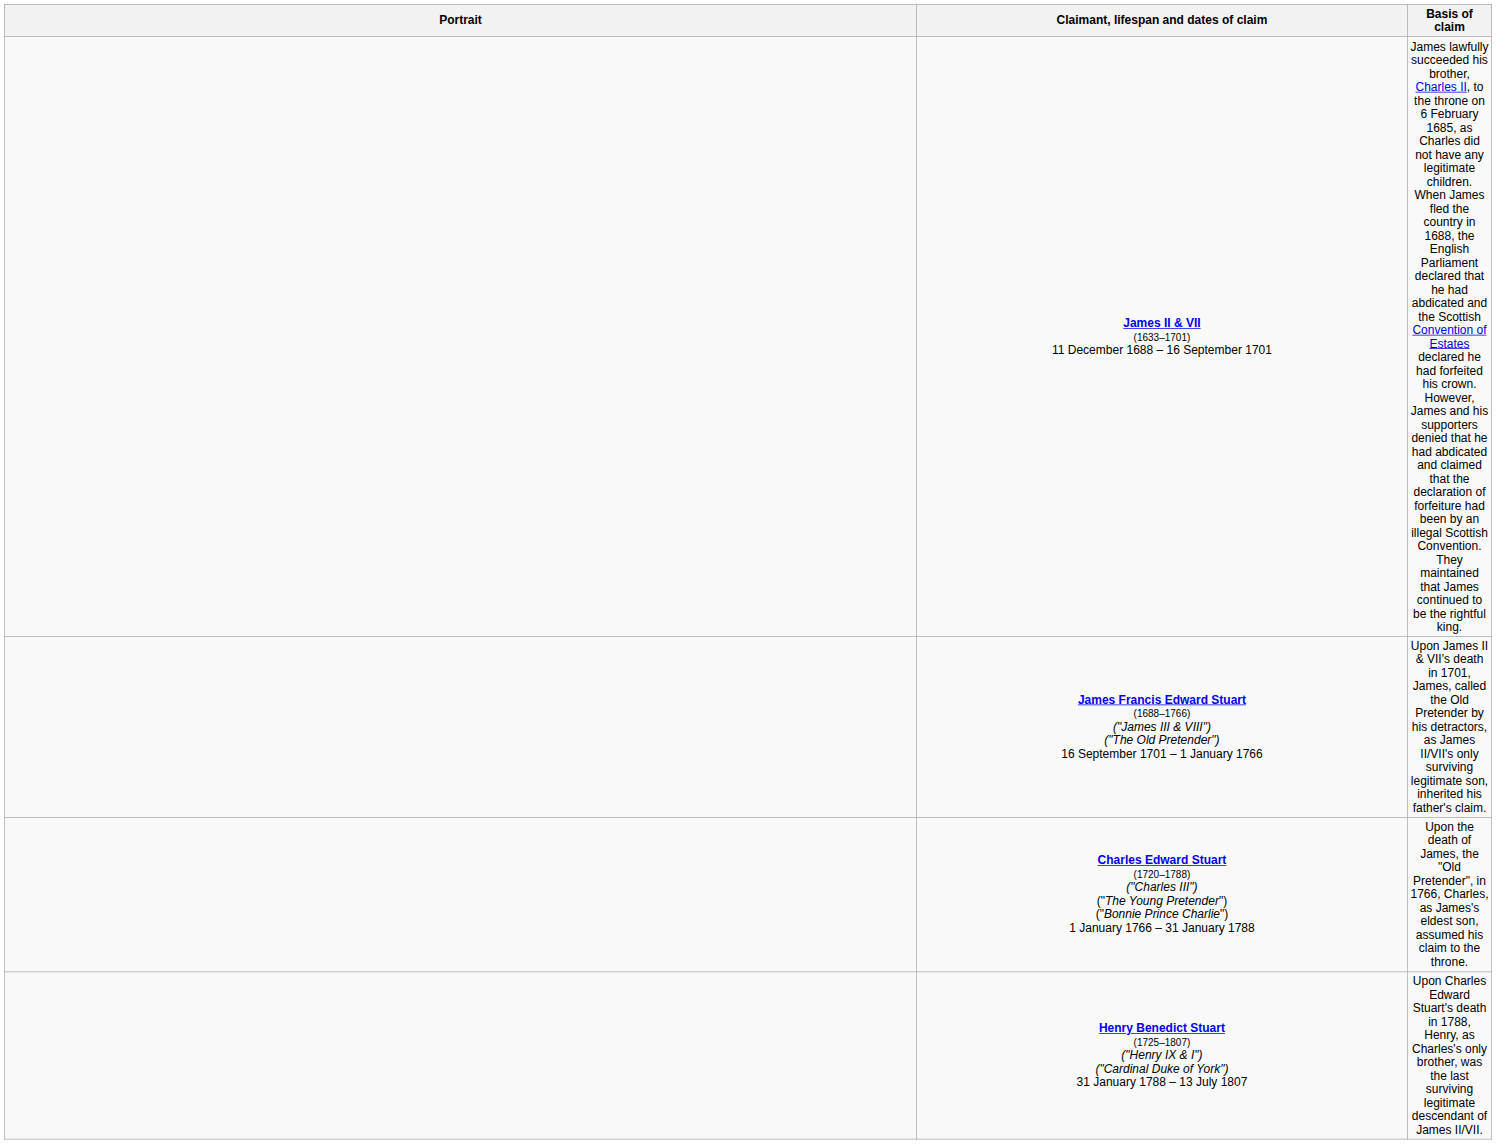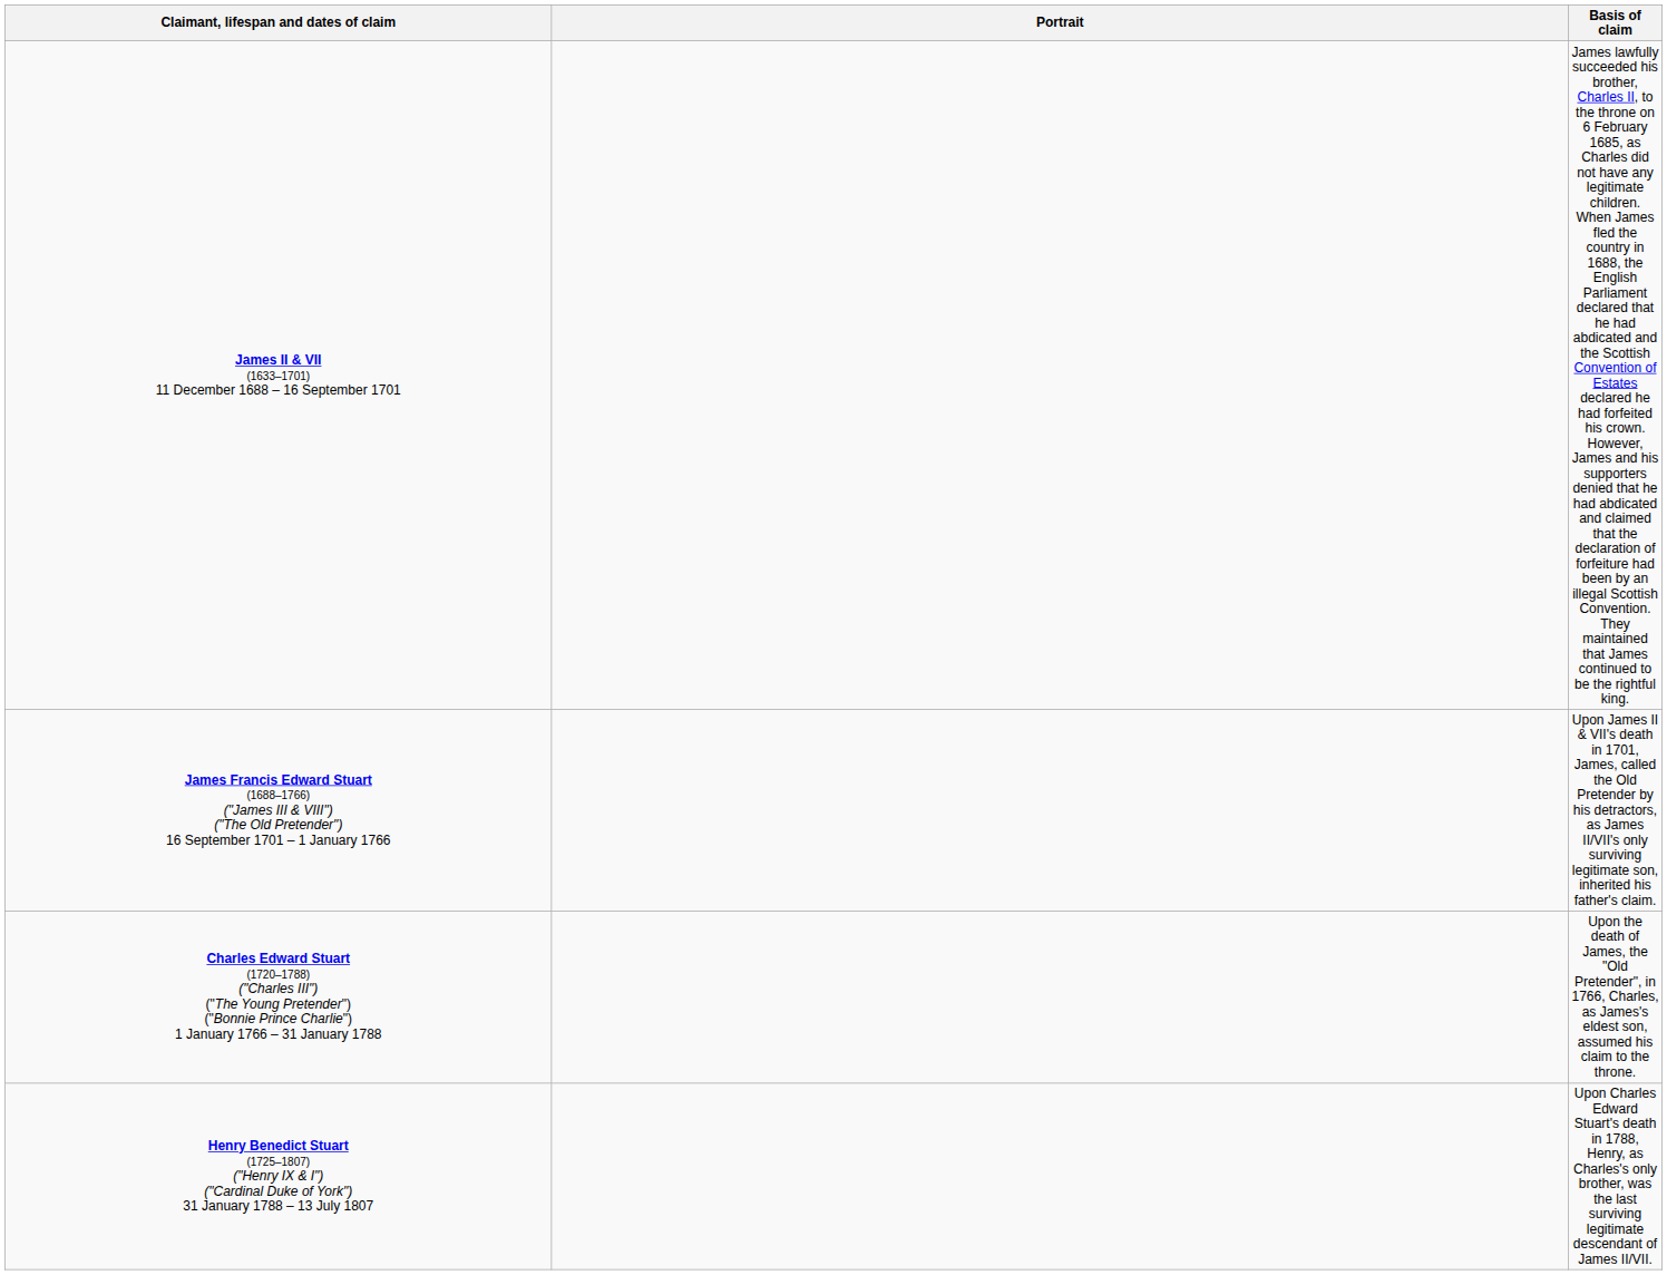columns swapped: Claimant, lifespan and dates of claim <-> Portrait
